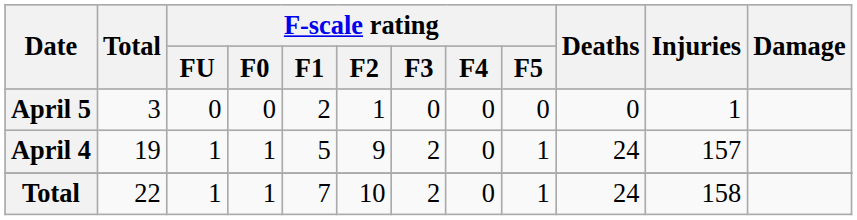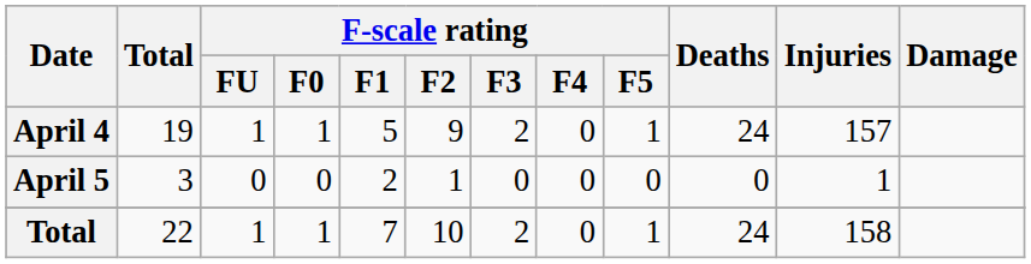rows swapped: April 4 <-> April 5
